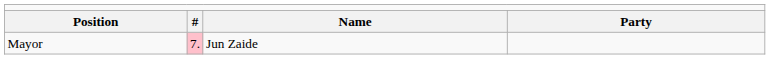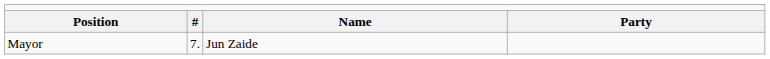Mayor | column 2: pink background -> no background
